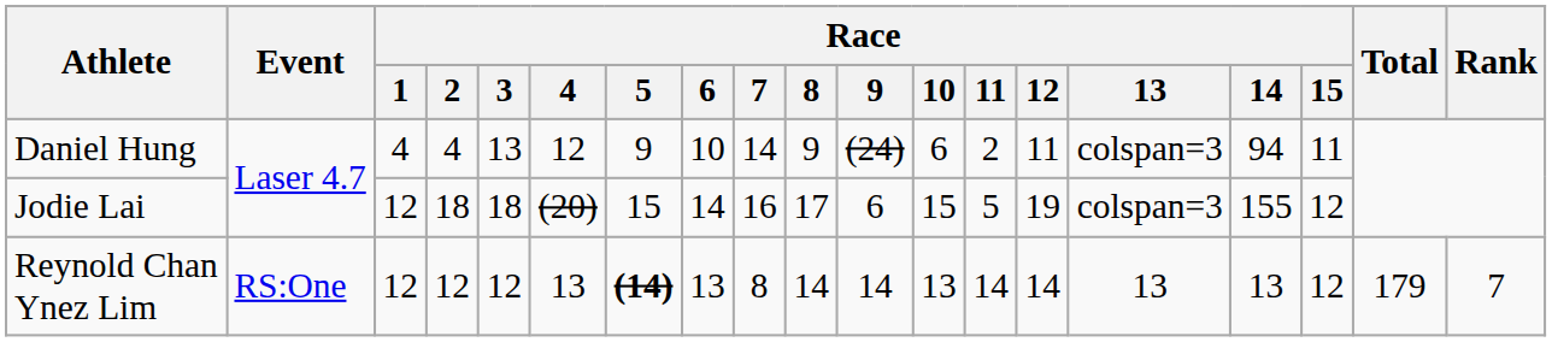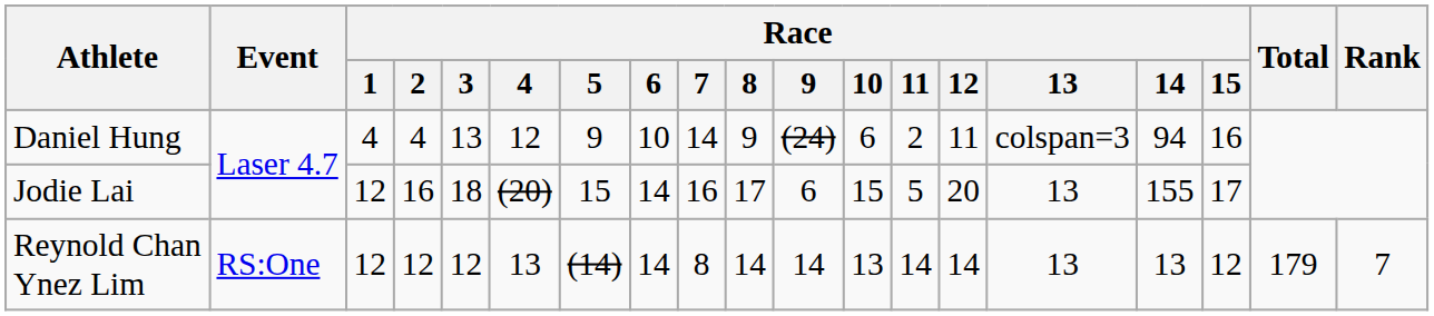Daniel Hung | Race / 15: 11 -> 16
Jodie Lai | Race / 2: 18 -> 16
Jodie Lai | Race / 12: 19 -> 20
Jodie Lai | Race / 13: colspan=3 -> 13
Jodie Lai | Race / 15: 12 -> 17
Reynold Chan Ynez Lim | Race / 5: bold -> normal
Reynold Chan Ynez Lim | Race / 6: 13 -> 14
